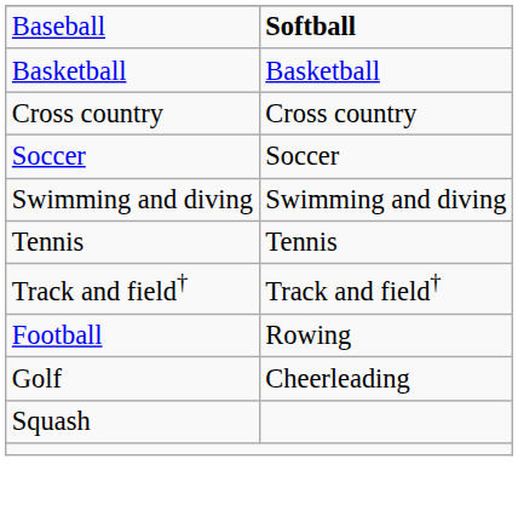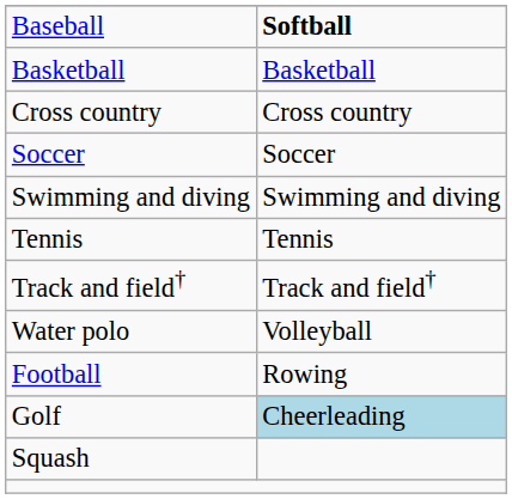+ row: Water polo | Volleyball
Golf | column 2: no background -> lightblue background
